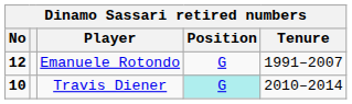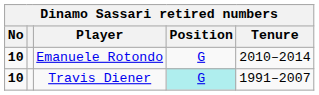Emanuele Rotondo | No: 12 -> 10
Emanuele Rotondo | Tenure: 1991–2007 -> 2010–2014
Travis Diener | Tenure: 2010–2014 -> 1991–2007
